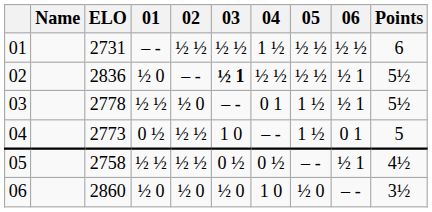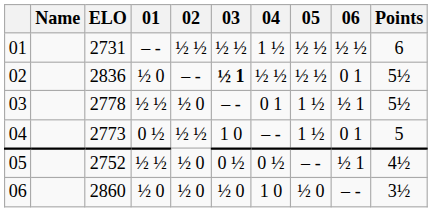row 3 | 06: ½ 1 -> 0 1
row 6 | ELO: 2758 -> 2752
row 6 | 02: ½ ½ -> ½ 0
